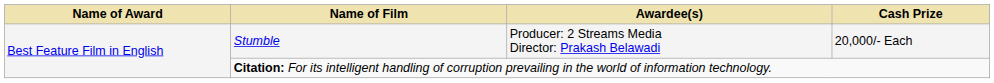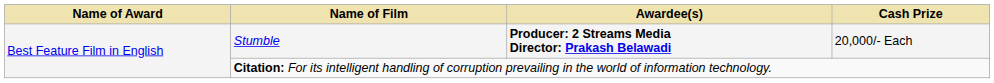Stumble | Awardee(s): normal -> bold
